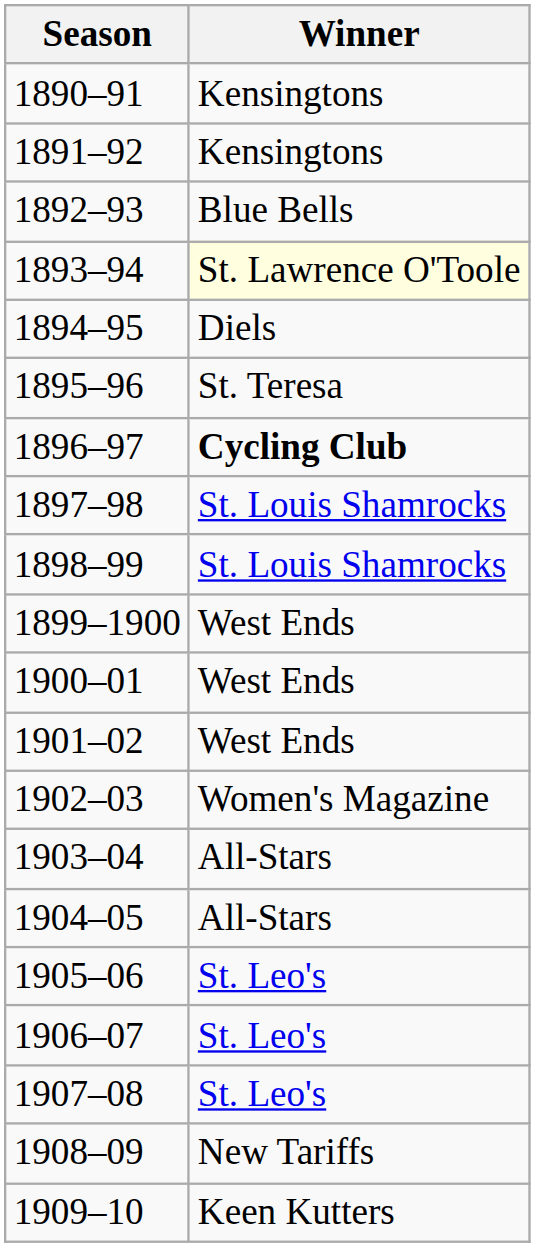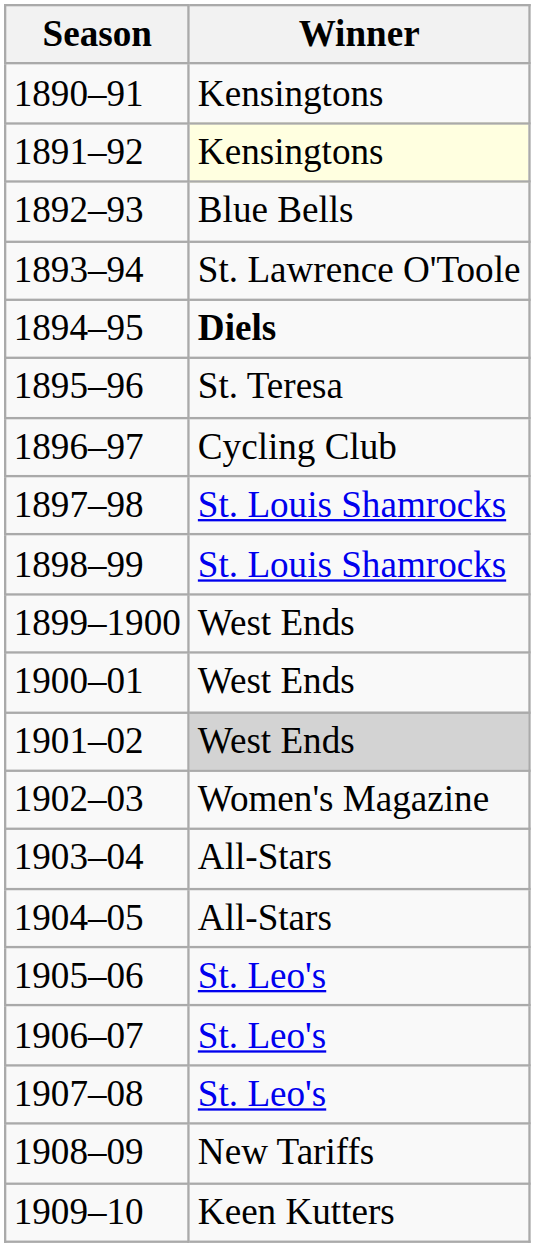1891–92 | Winner: no background -> lightyellow background
1893–94 | Winner: lightyellow background -> no background
1894–95 | Winner: normal -> bold
1896–97 | Winner: bold -> normal
1901–02 | Winner: no background -> lightgrey background
